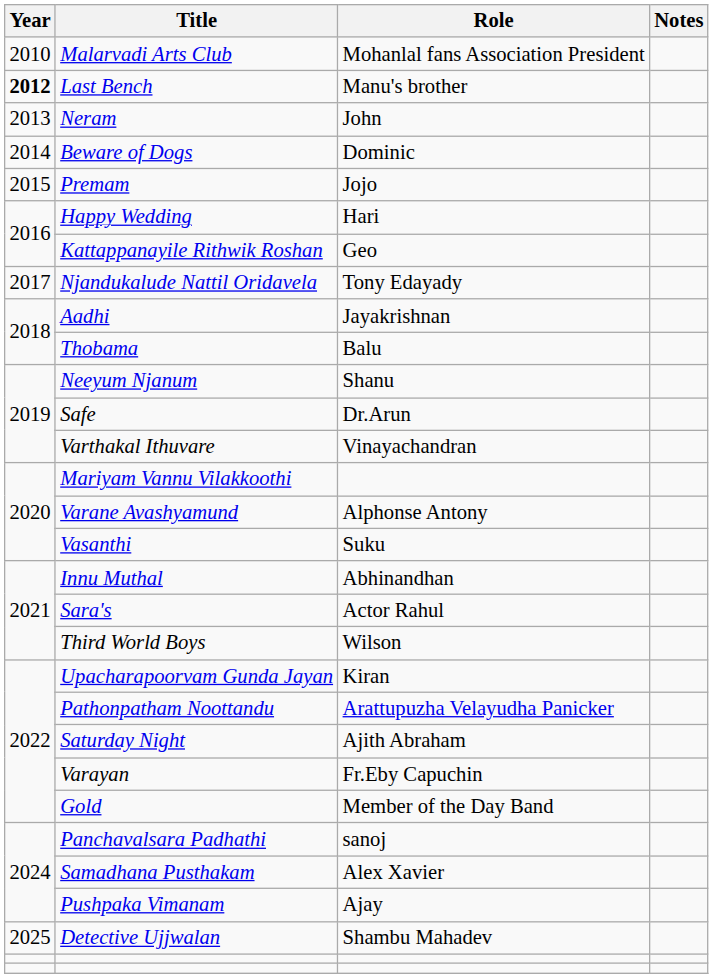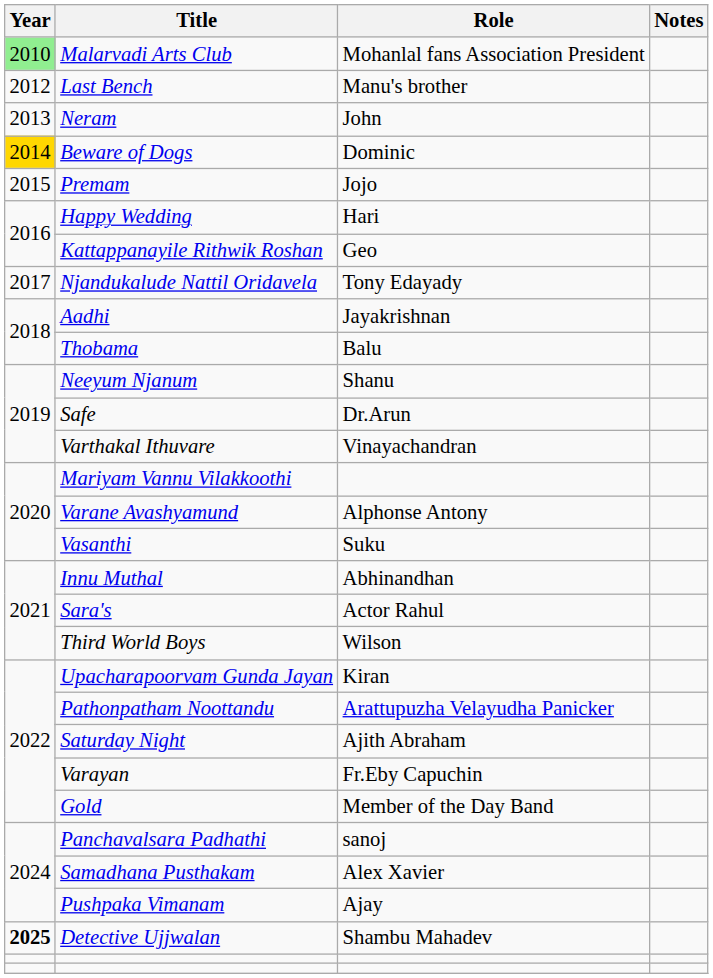Malarvadi Arts Club | Year: no background -> lightgreen background
Last Bench | Year: bold -> normal
Beware of Dogs | Year: no background -> gold background
Detective Ujjwalan | Year: normal -> bold
